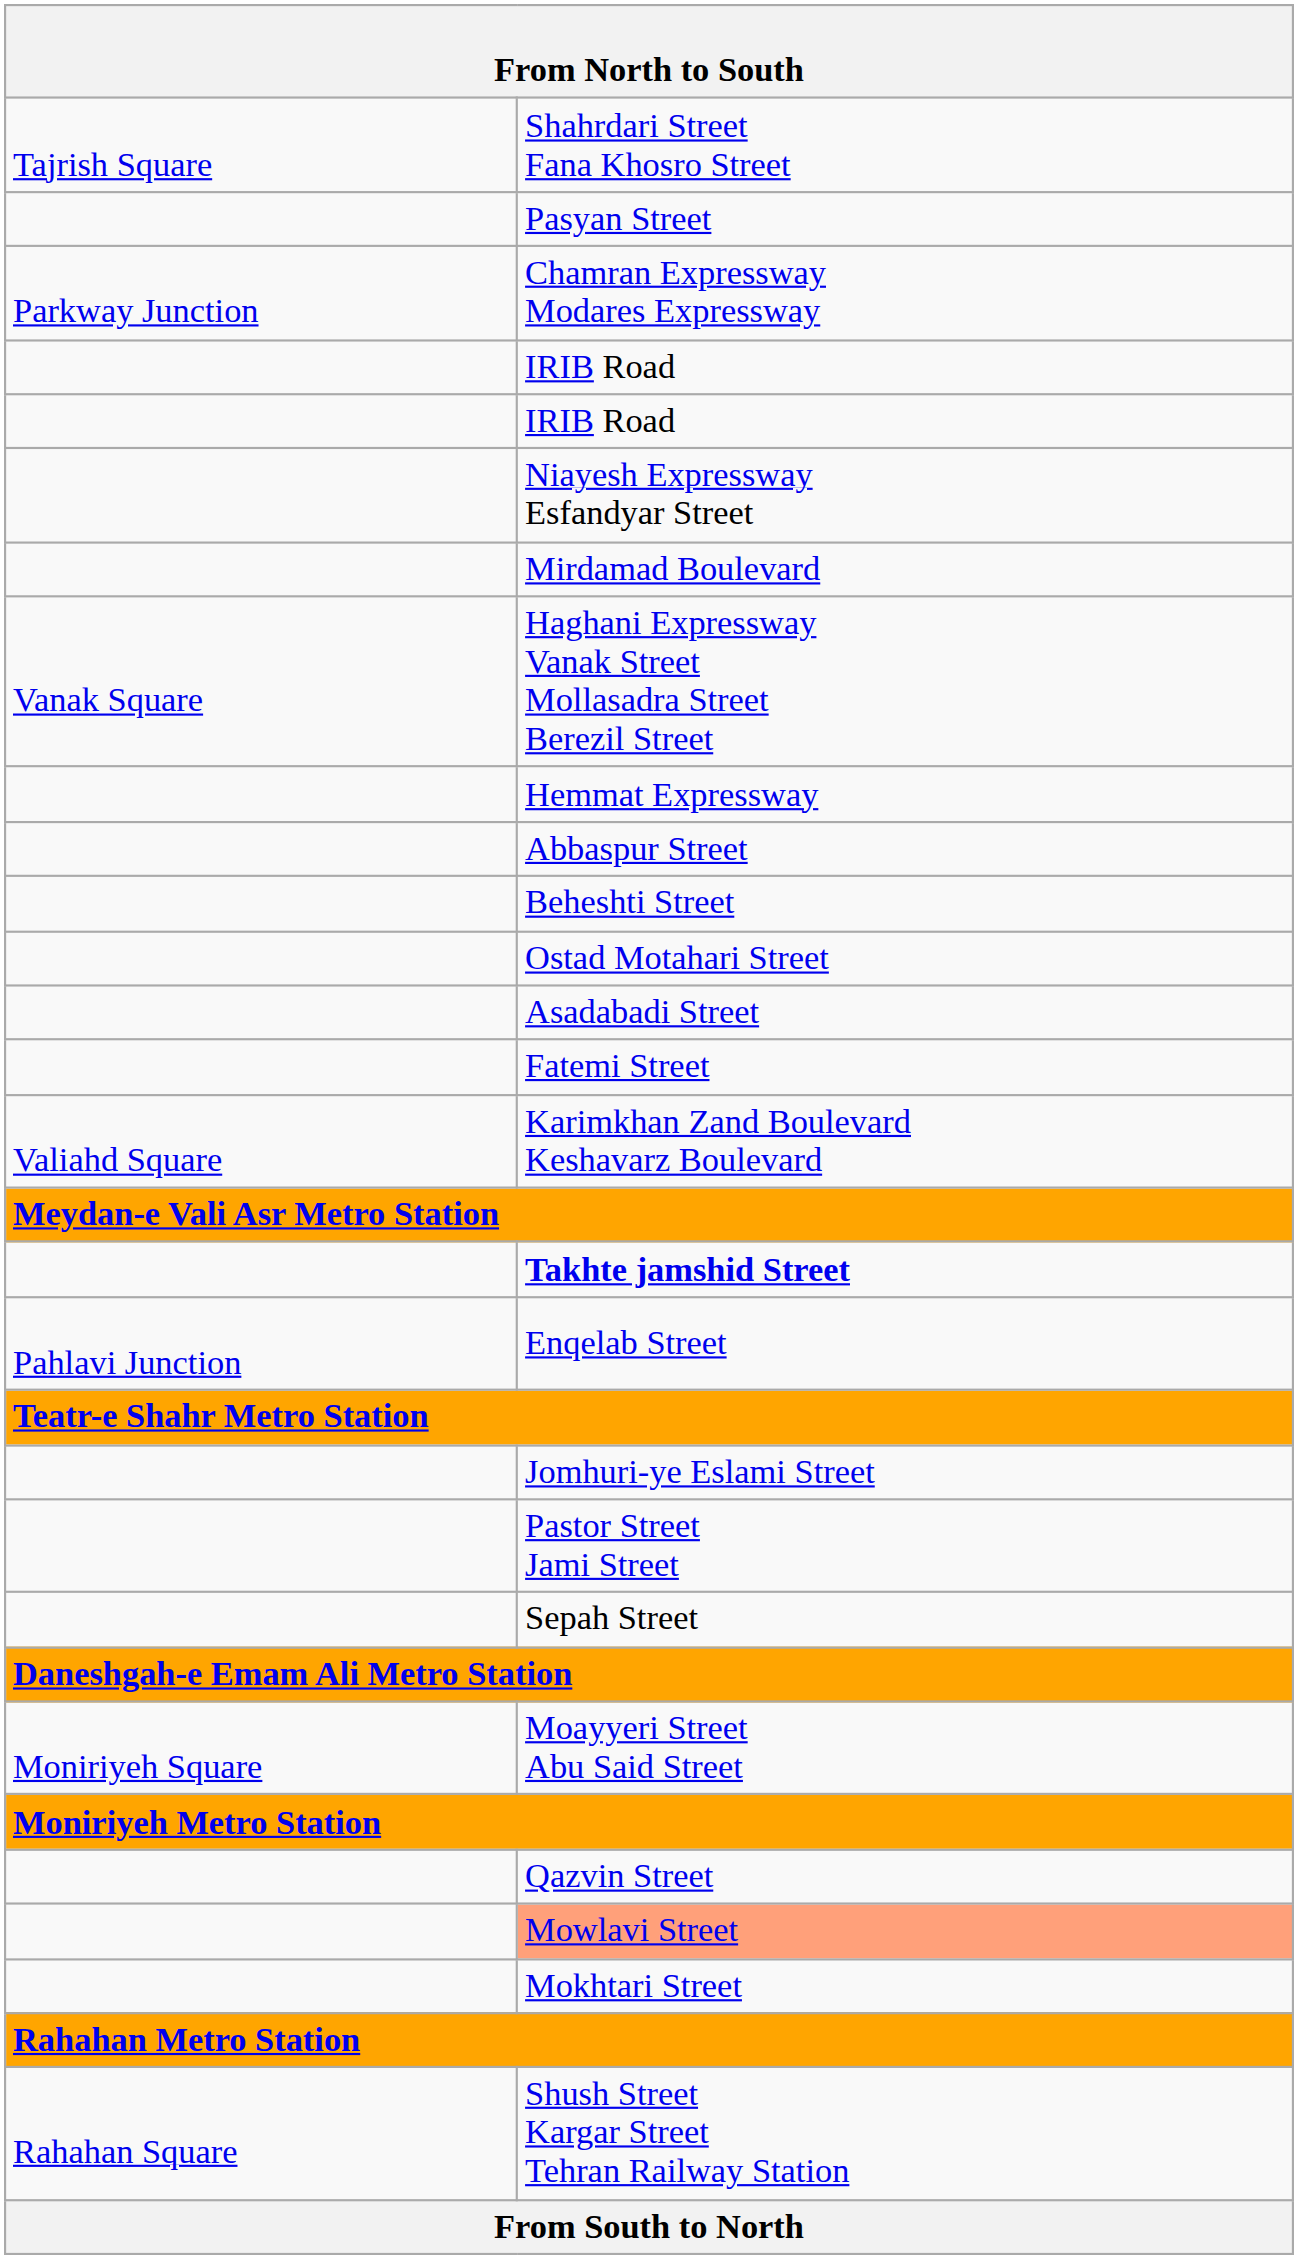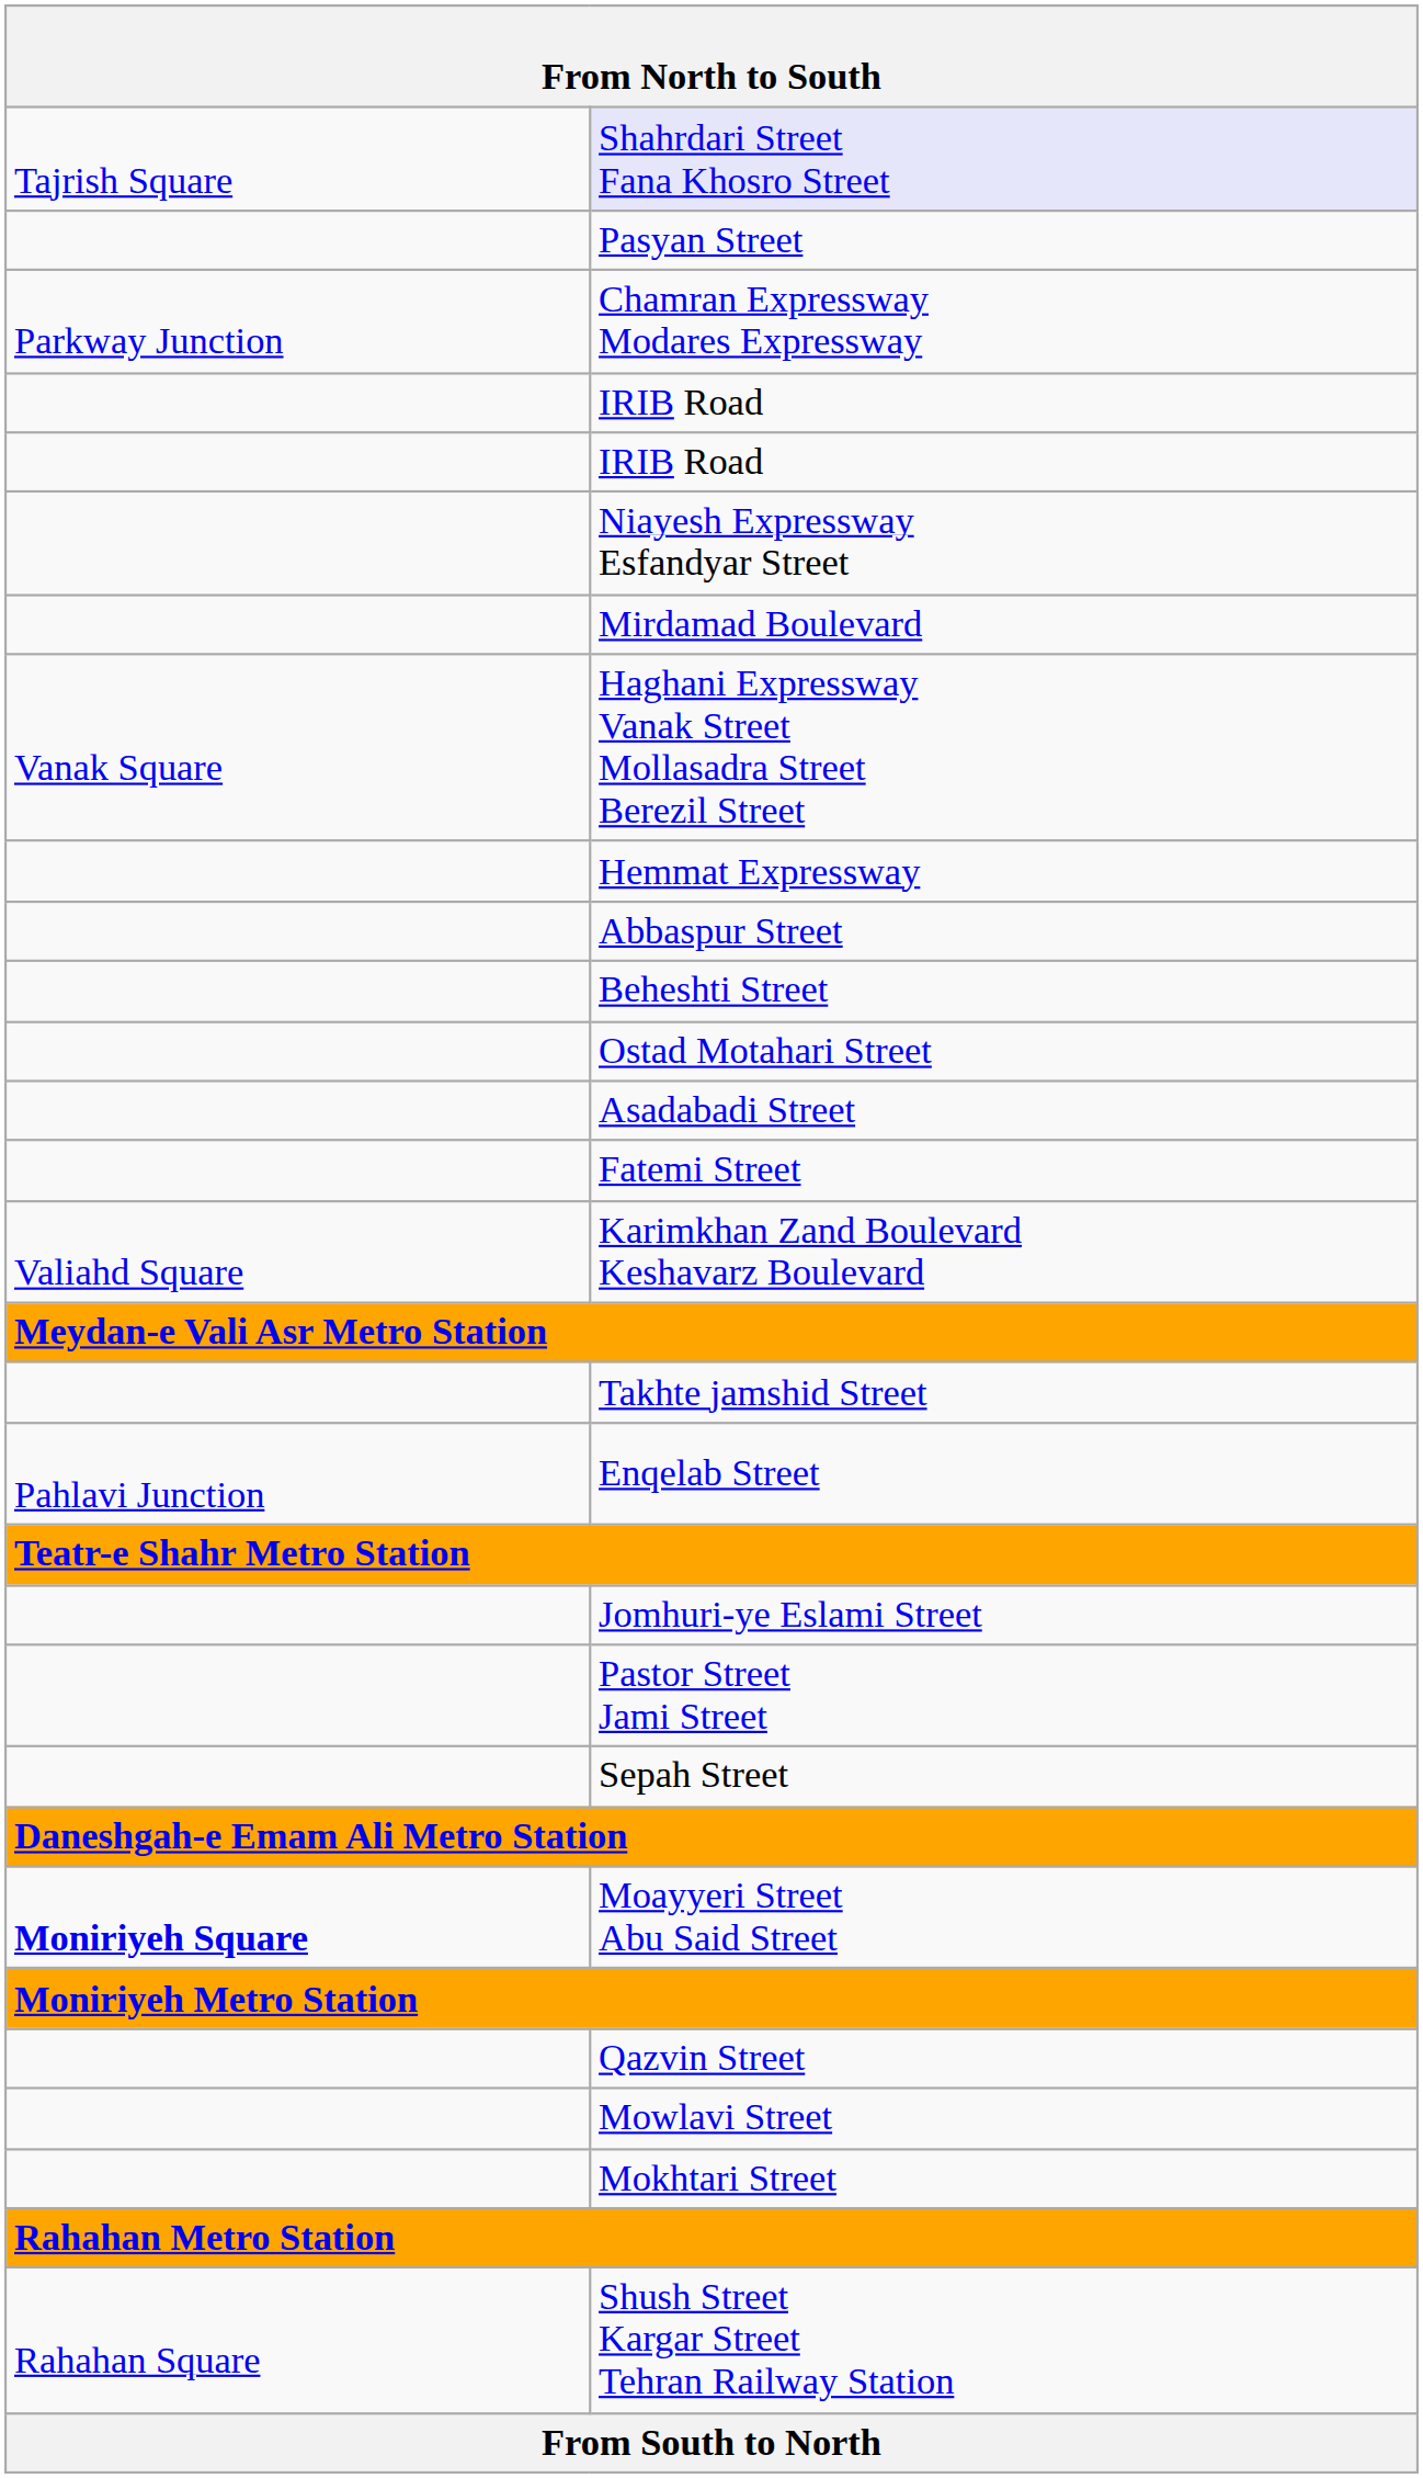Shahrdari Street Fana Khosro Street | column 2: no background -> lavender background
Takhte jamshid Street | column 2: bold -> normal
Moayyeri Street Abu Said Street | column 1: normal -> bold
Mowlavi Street | column 2: lightsalmon background -> no background
